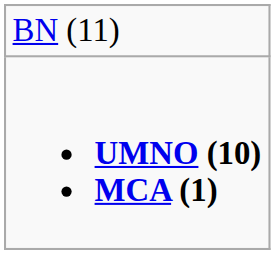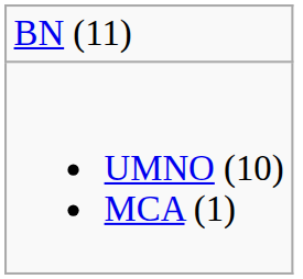row 2 | column 1: bold -> normal
